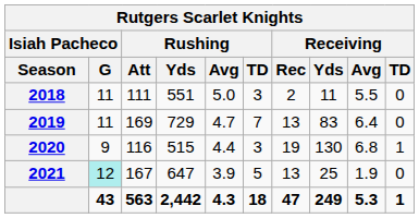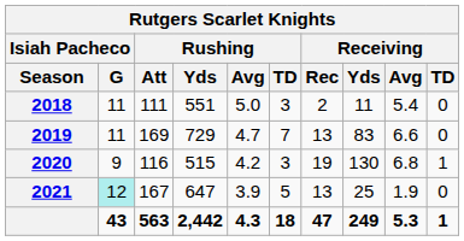2018 | Receiving / Avg: 5.5 -> 5.4
2019 | Receiving / Avg: 6.4 -> 6.6
2020 | Rushing / Avg: 4.4 -> 4.2
